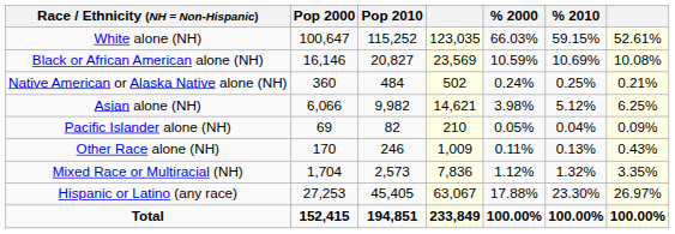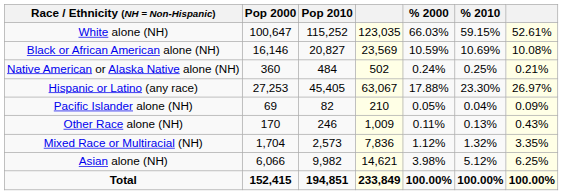rows swapped: Asian alone (NH) <-> Hispanic or Latino (any race)
